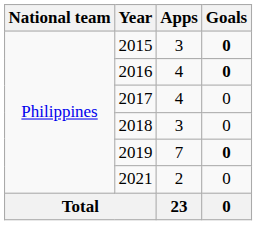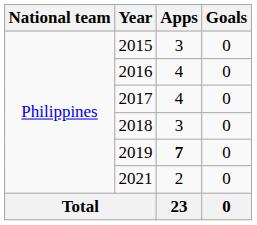2015 | Goals: bold -> normal
2016 | Goals: bold -> normal
2019 | Apps: normal -> bold
2019 | Goals: bold -> normal
